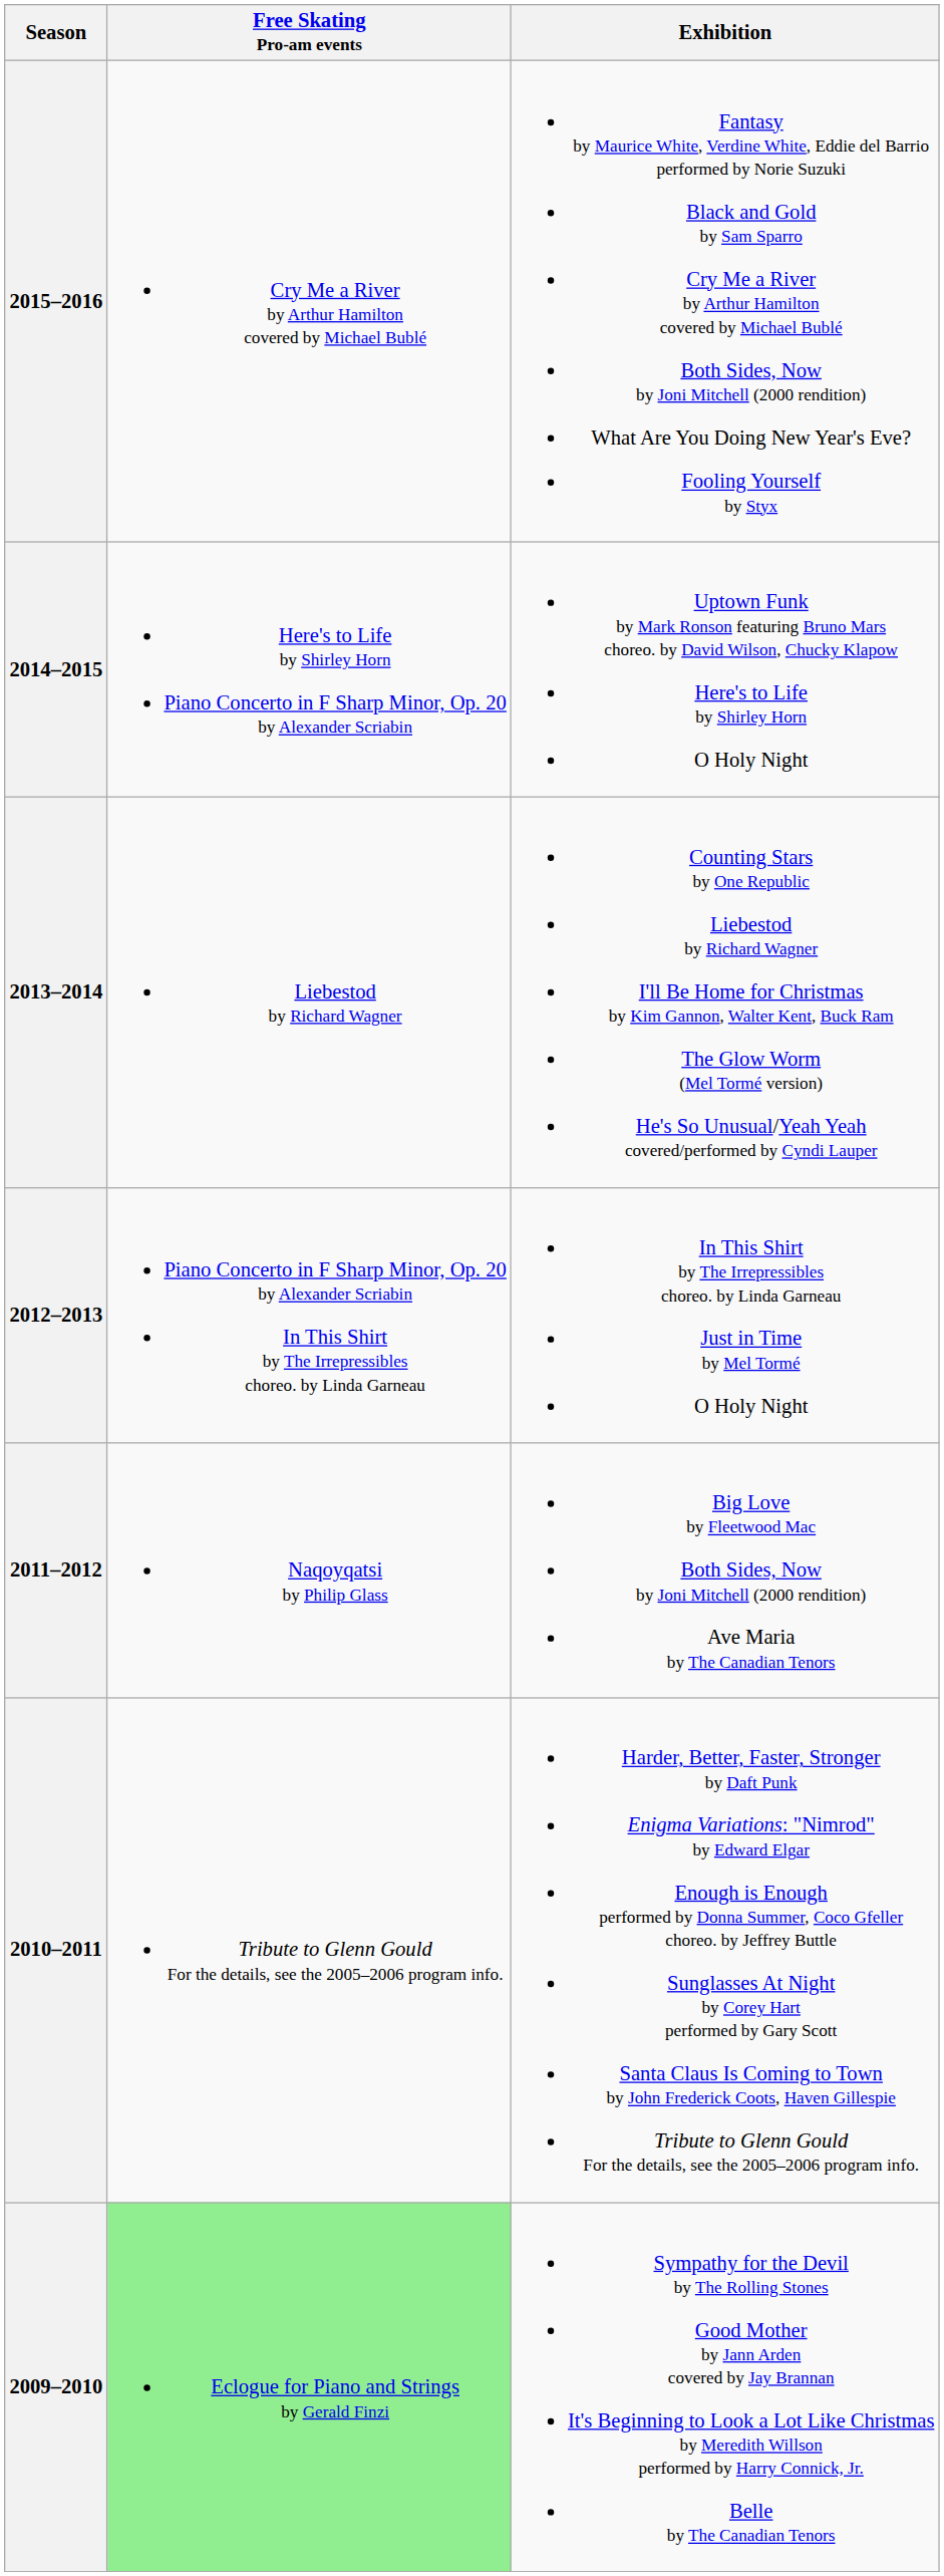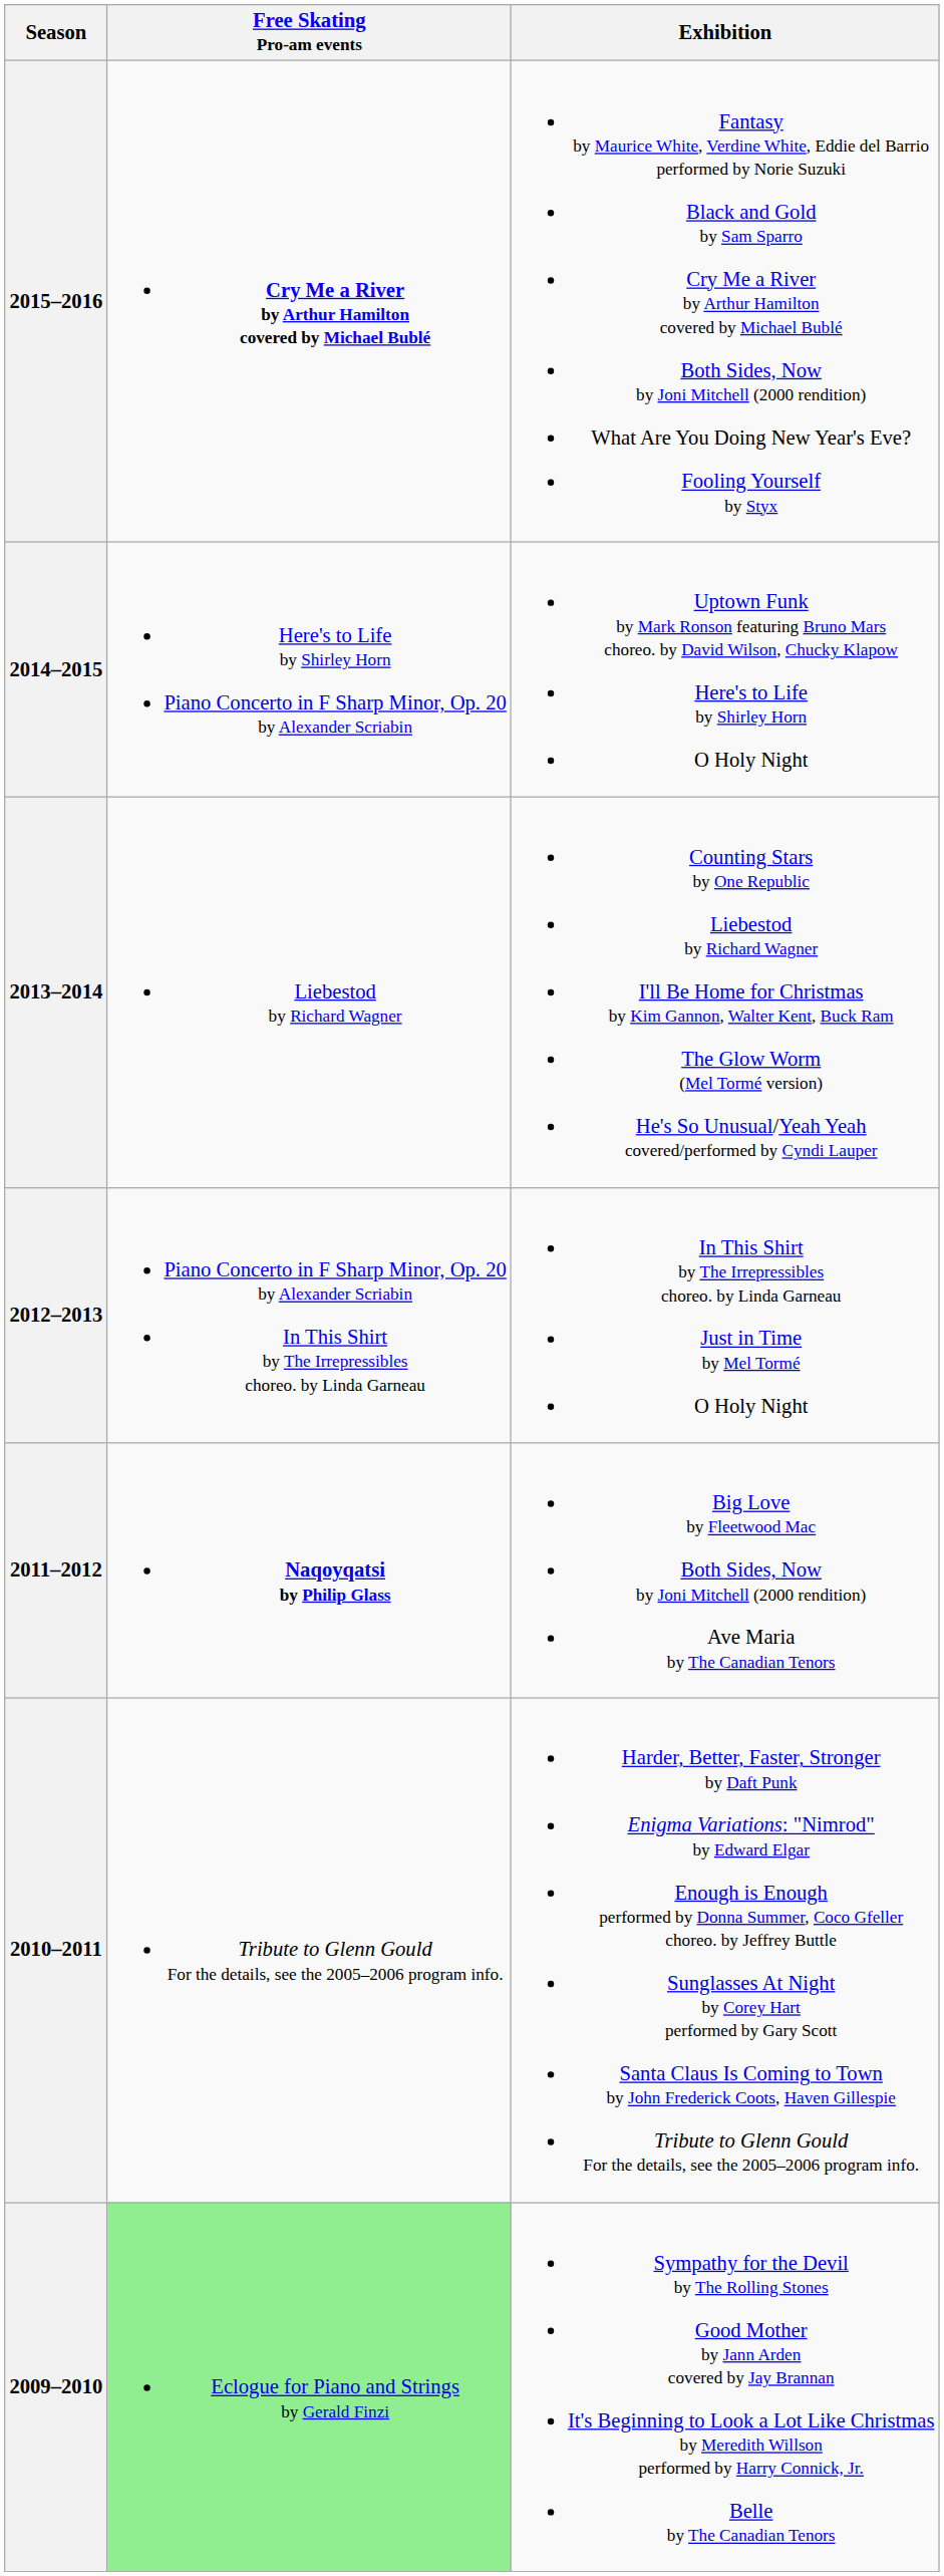2015–2016 | Free Skating Pro-am events: normal -> bold
2011–2012 | Free Skating Pro-am events: normal -> bold
